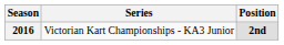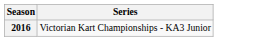- column: Position | 2nd
